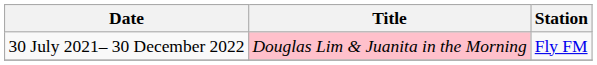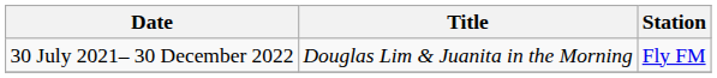30 July 2021– 30 December 2022 | Title: pink background -> no background
